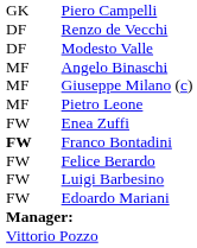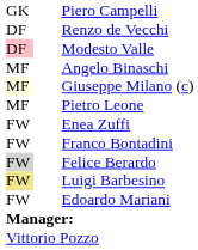Modesto Valle | column 1: no background -> pink background
Giuseppe Milano (c) | column 1: no background -> lightyellow background
Franco Bontadini | column 1: bold -> normal
Felice Berardo | column 1: no background -> lightgrey background
Luigi Barbesino | column 1: no background -> khaki background
